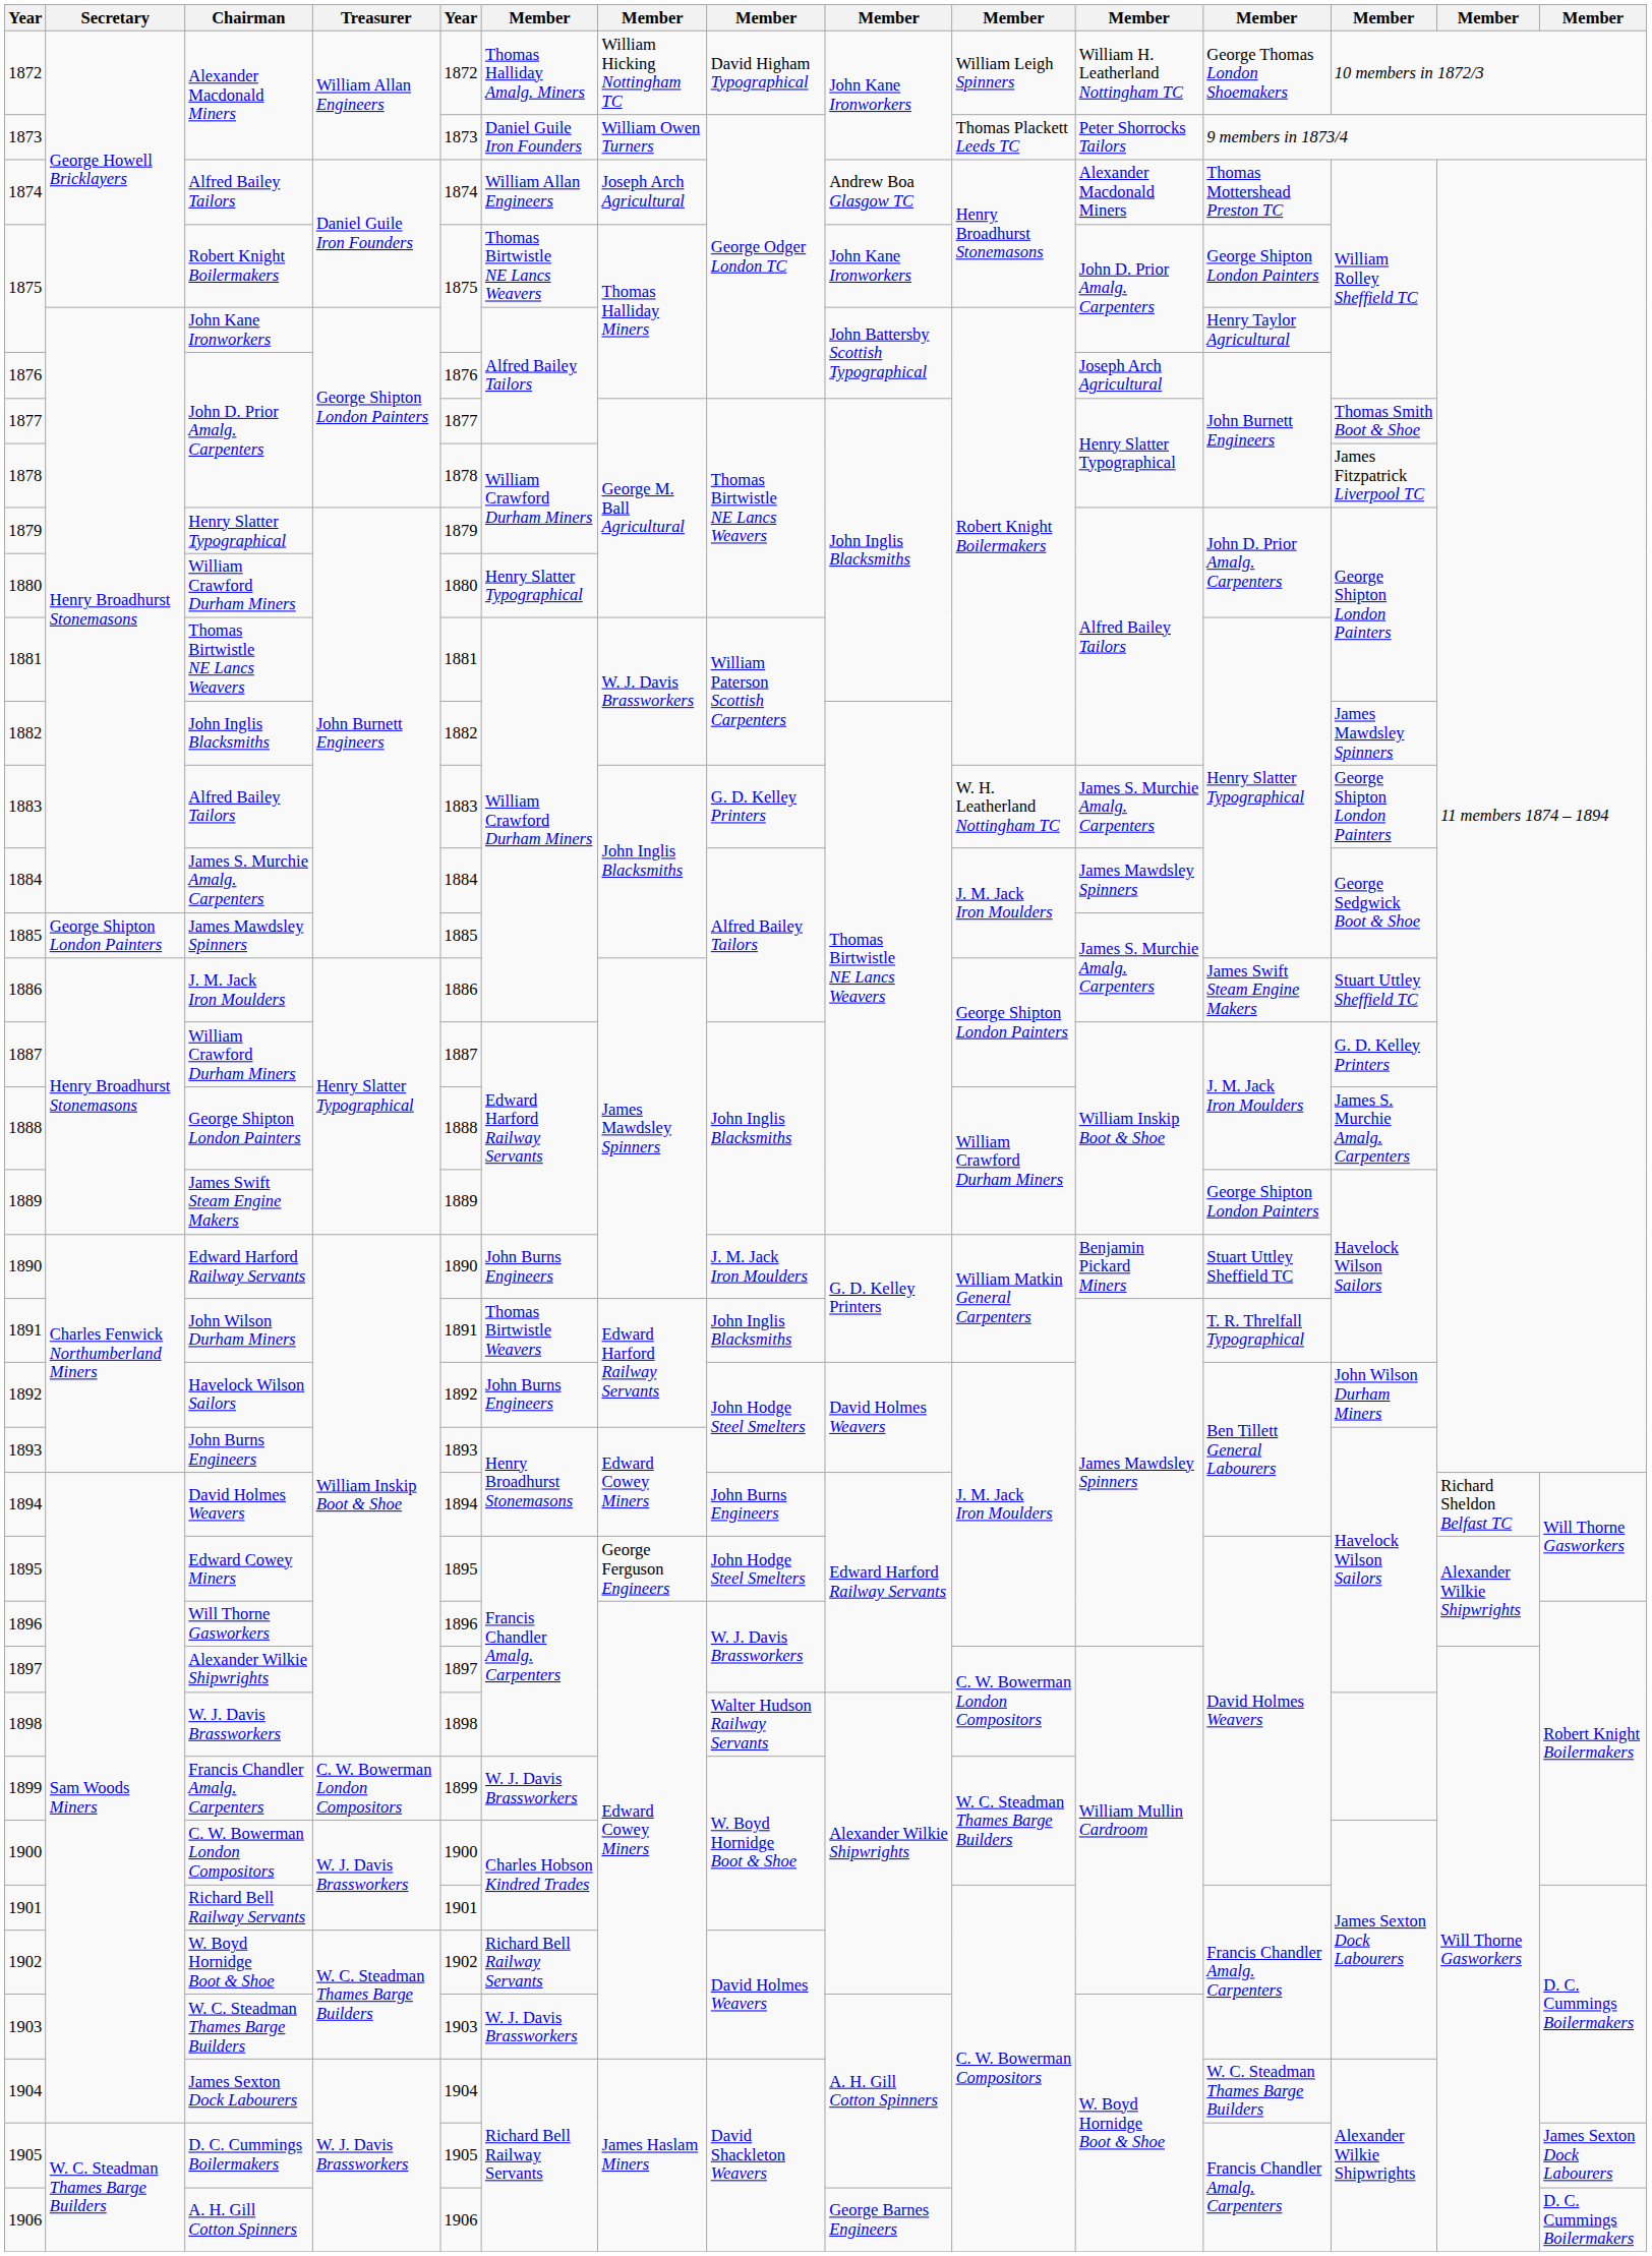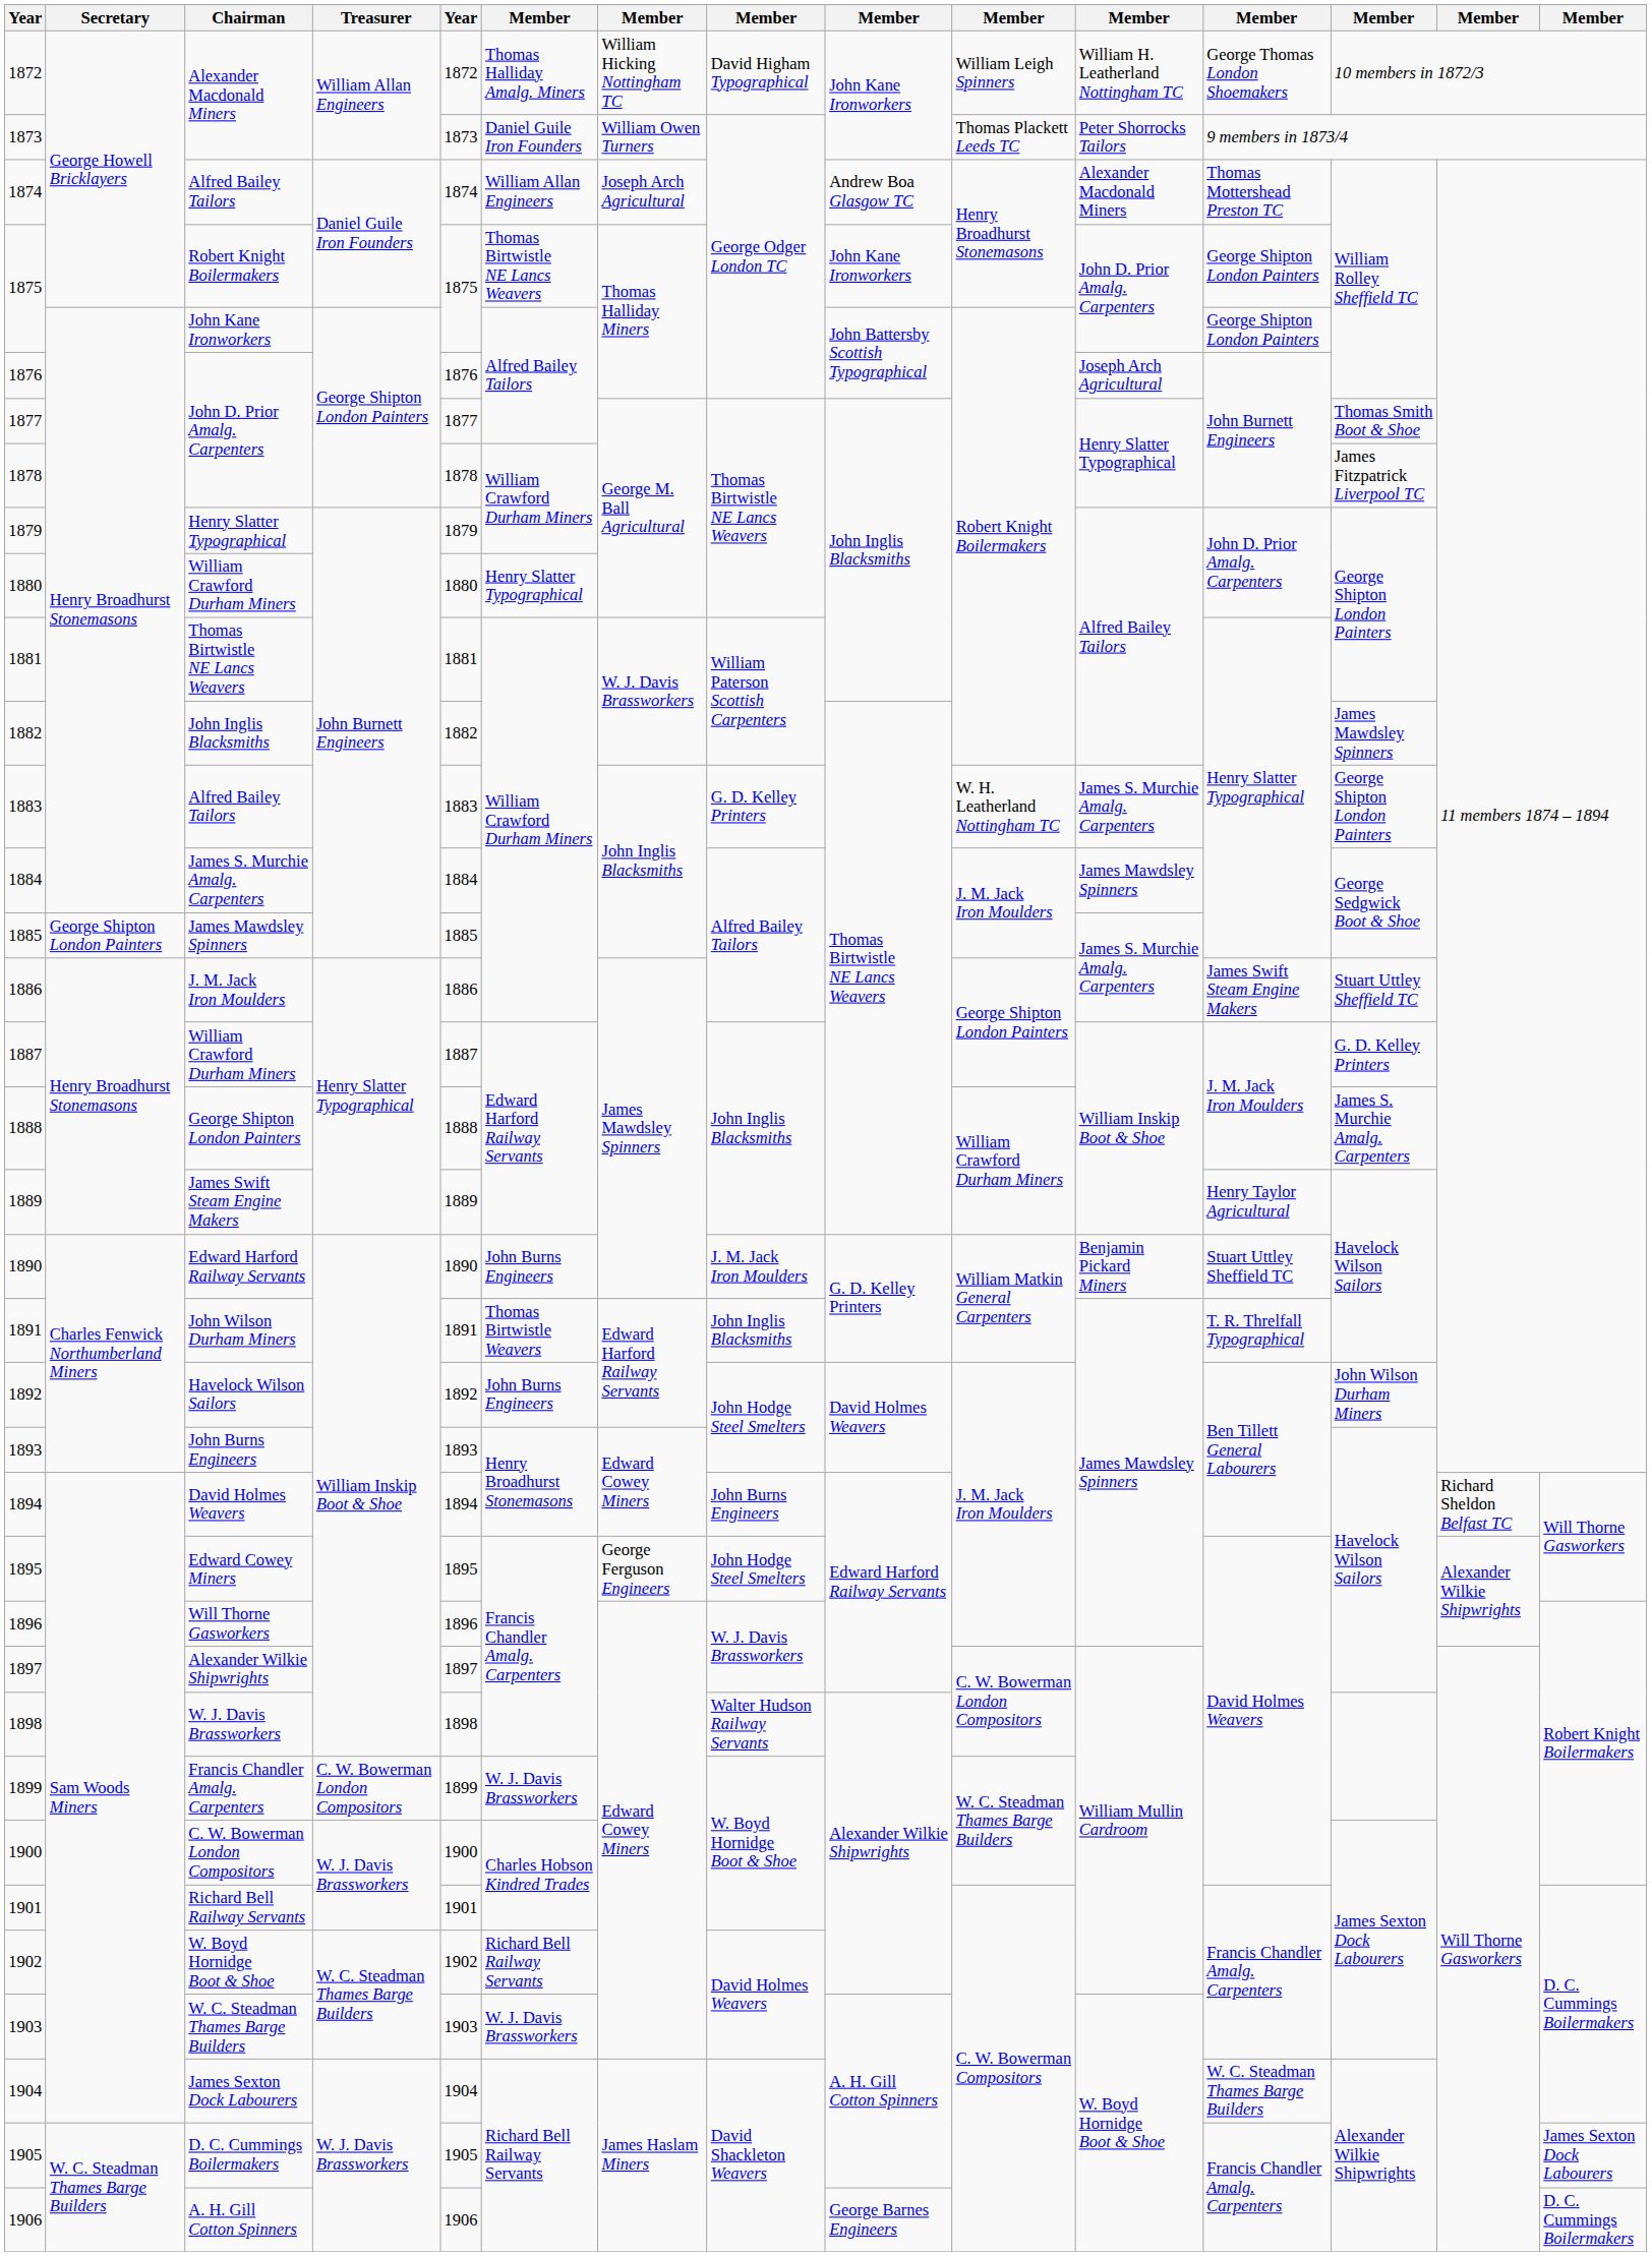row 6 | column 12: Henry Taylor Agricultural -> George Shipton London Painters
row 20 | column 12: George Shipton London Painters -> Henry Taylor Agricultural
